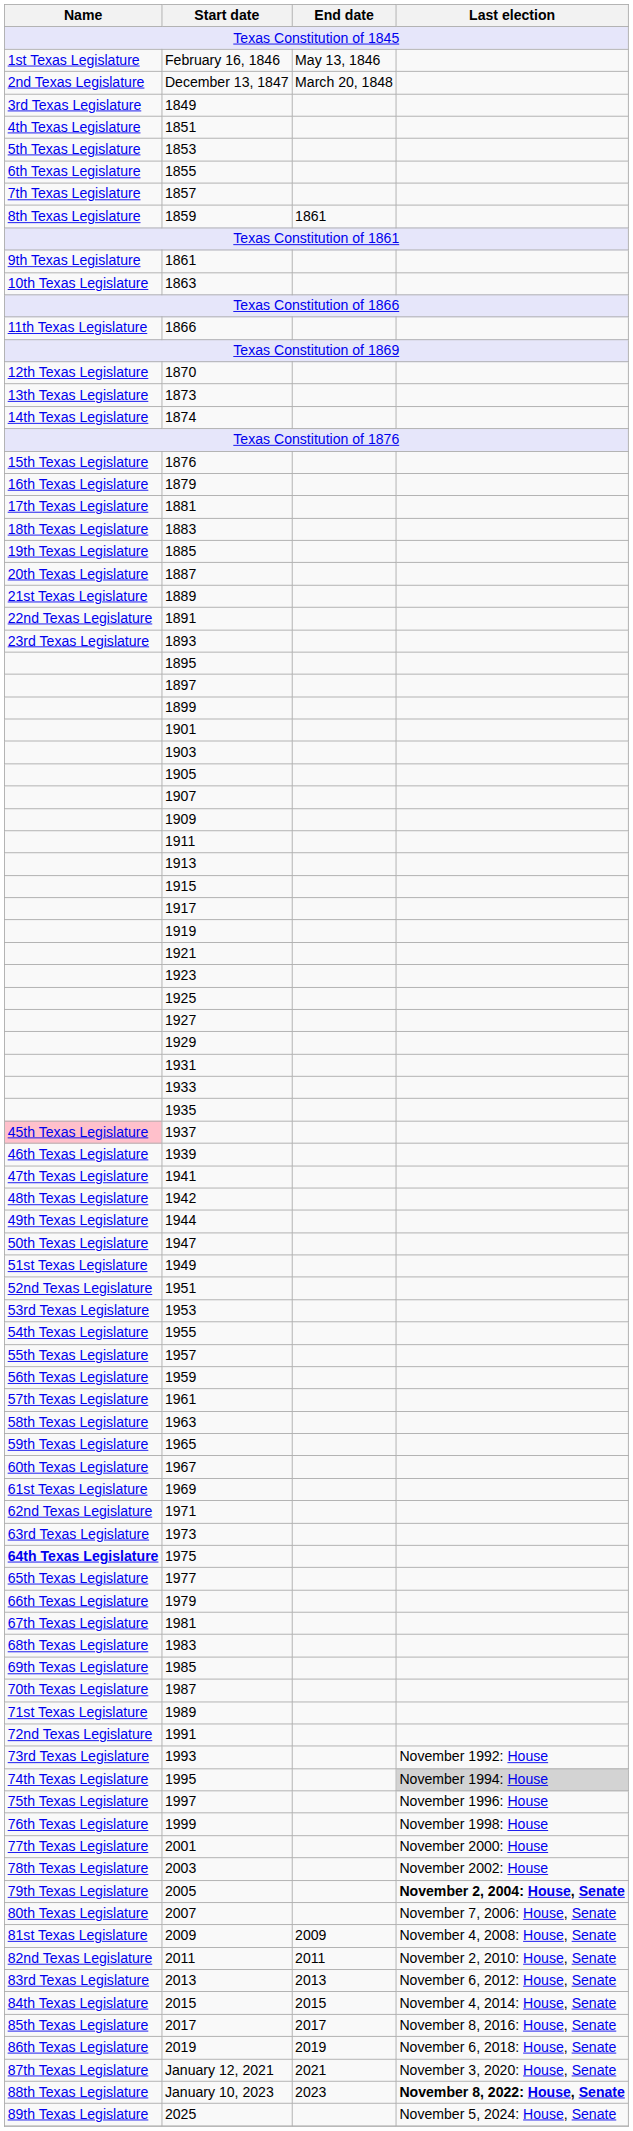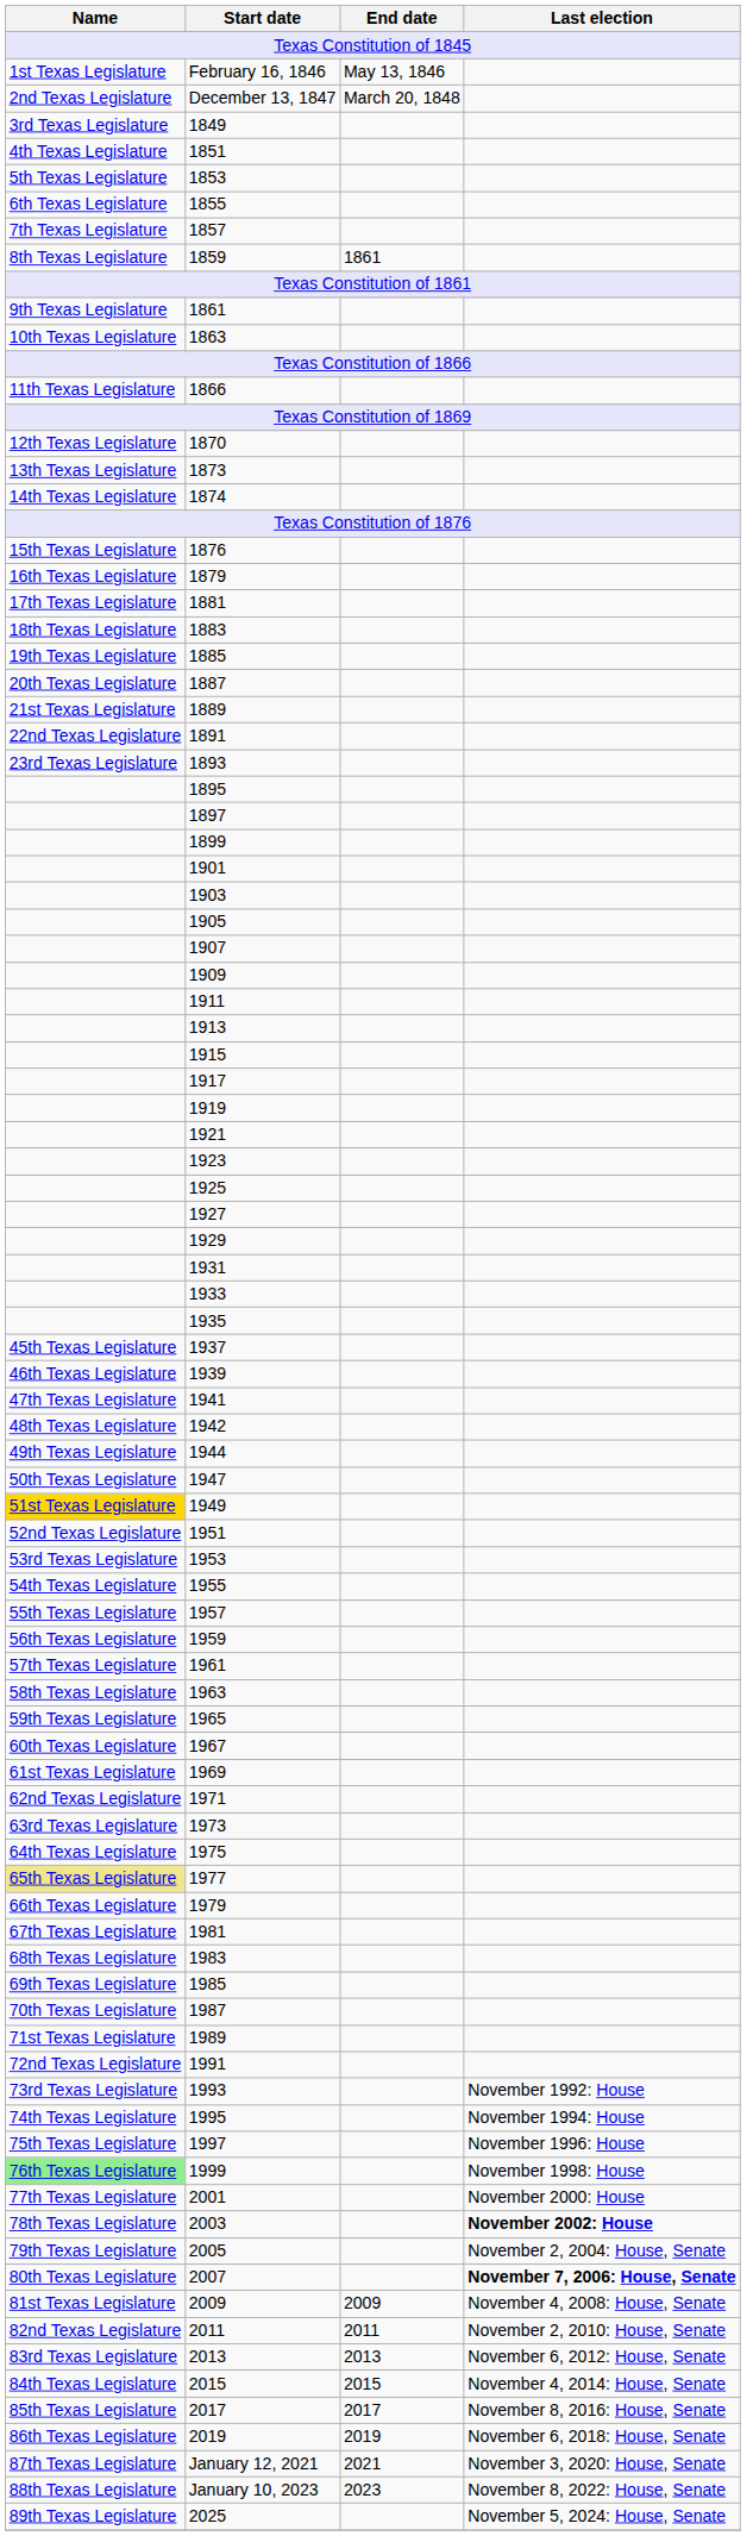1937 | Name: pink background -> no background
1949 | Name: no background -> gold background
1975 | Name: bold -> normal
1977 | Name: no background -> khaki background
1995 | Last election: lightgrey background -> no background
1999 | Name: no background -> lightgreen background
2003 | Last election: normal -> bold
2005 | Last election: bold -> normal
2007 | Last election: normal -> bold
January 10, 2023 | Last election: bold -> normal
